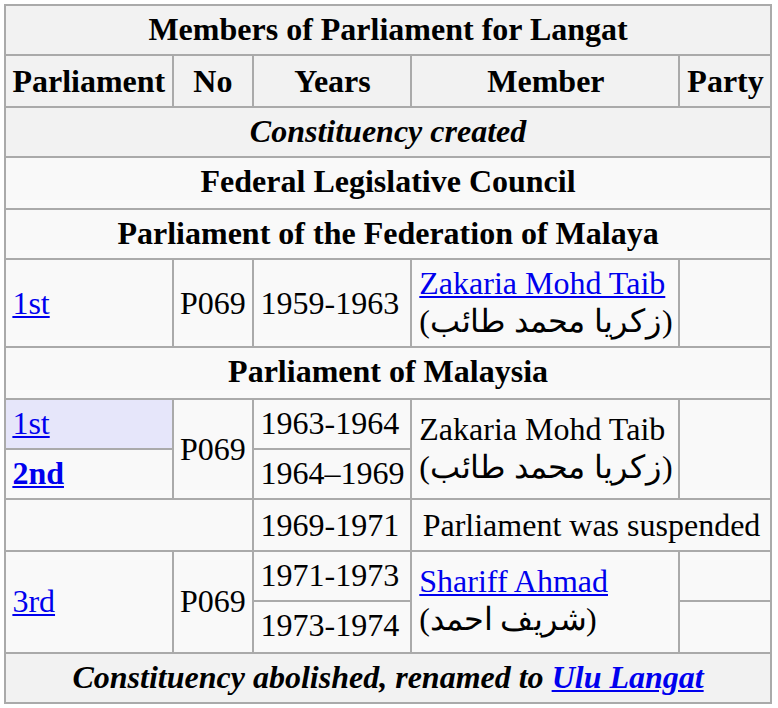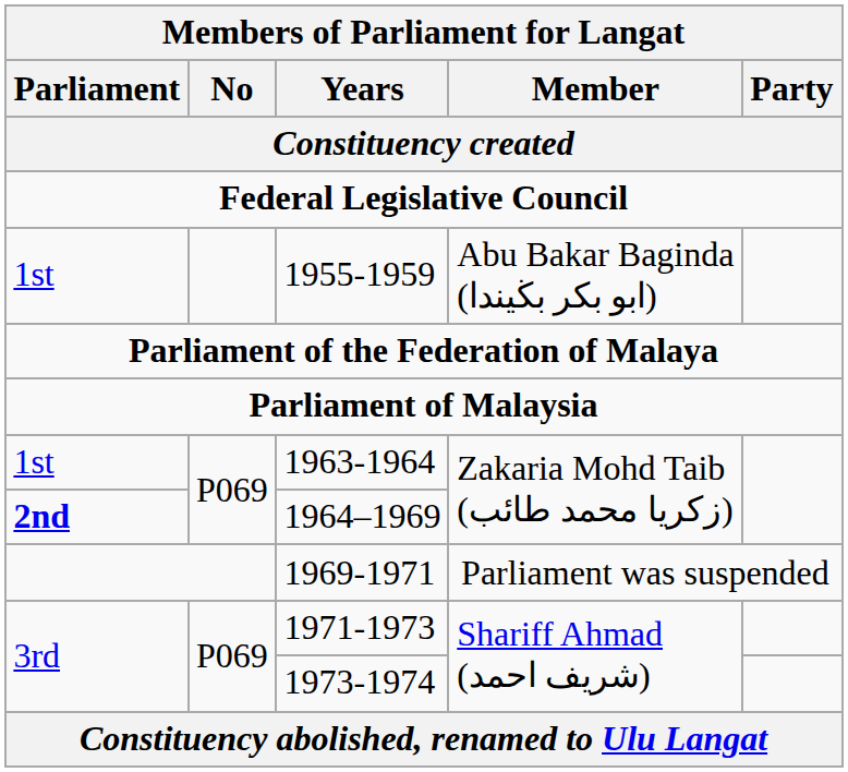+ row: 1st | 1955-1959 | Abu Bakar Baginda (ابو بكر بڬيندا)
- row: 1st | P069 | 1959-1963 | Zakaria Mohd Taib (زكريا محمد طائب)
1963-1964 | Parliament: lavender background -> no background
